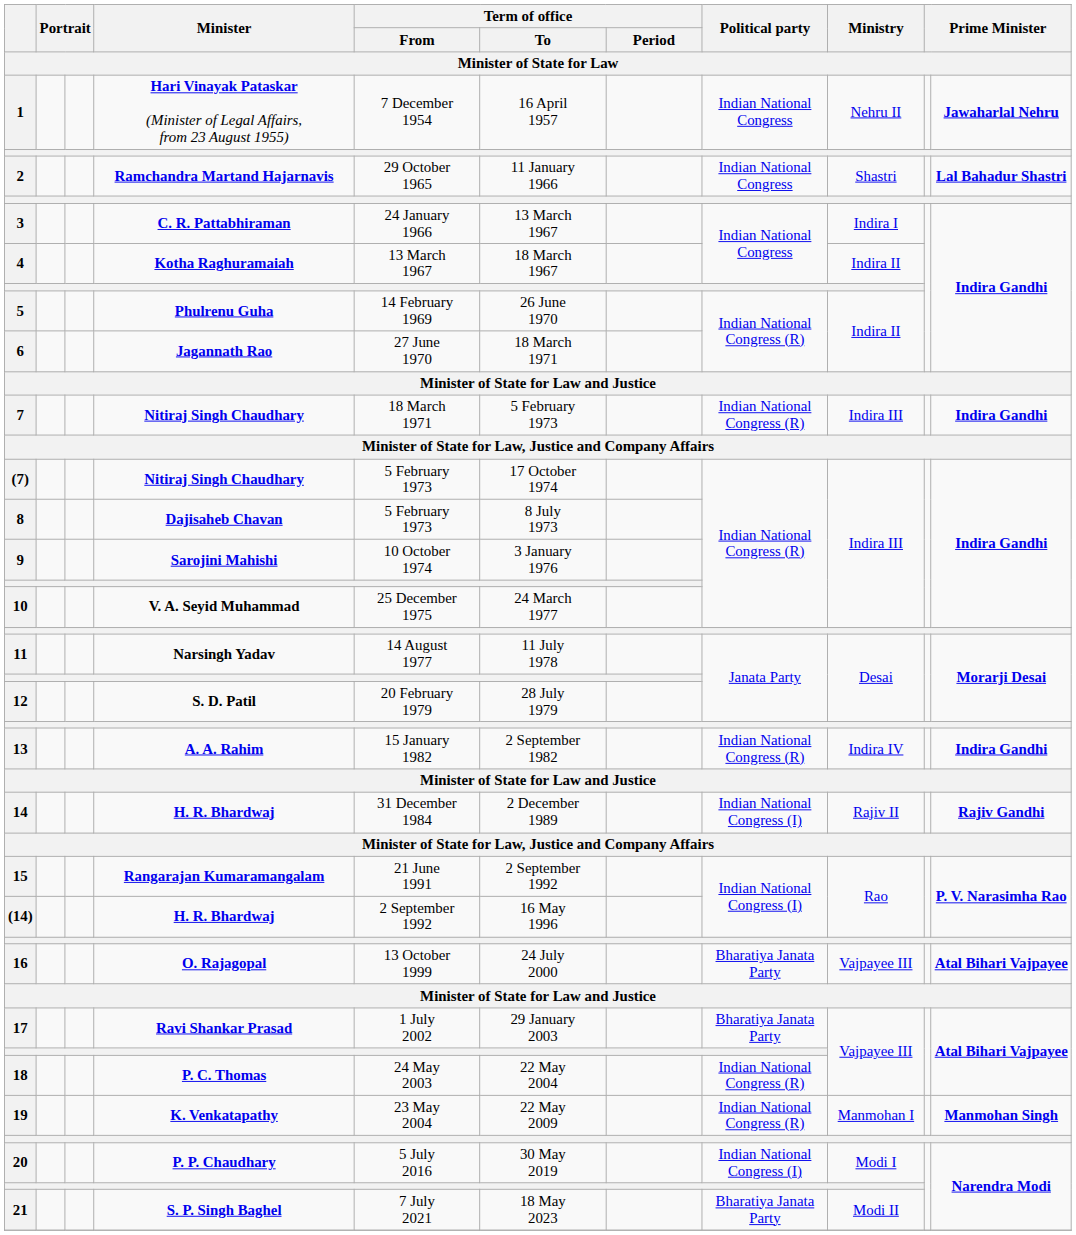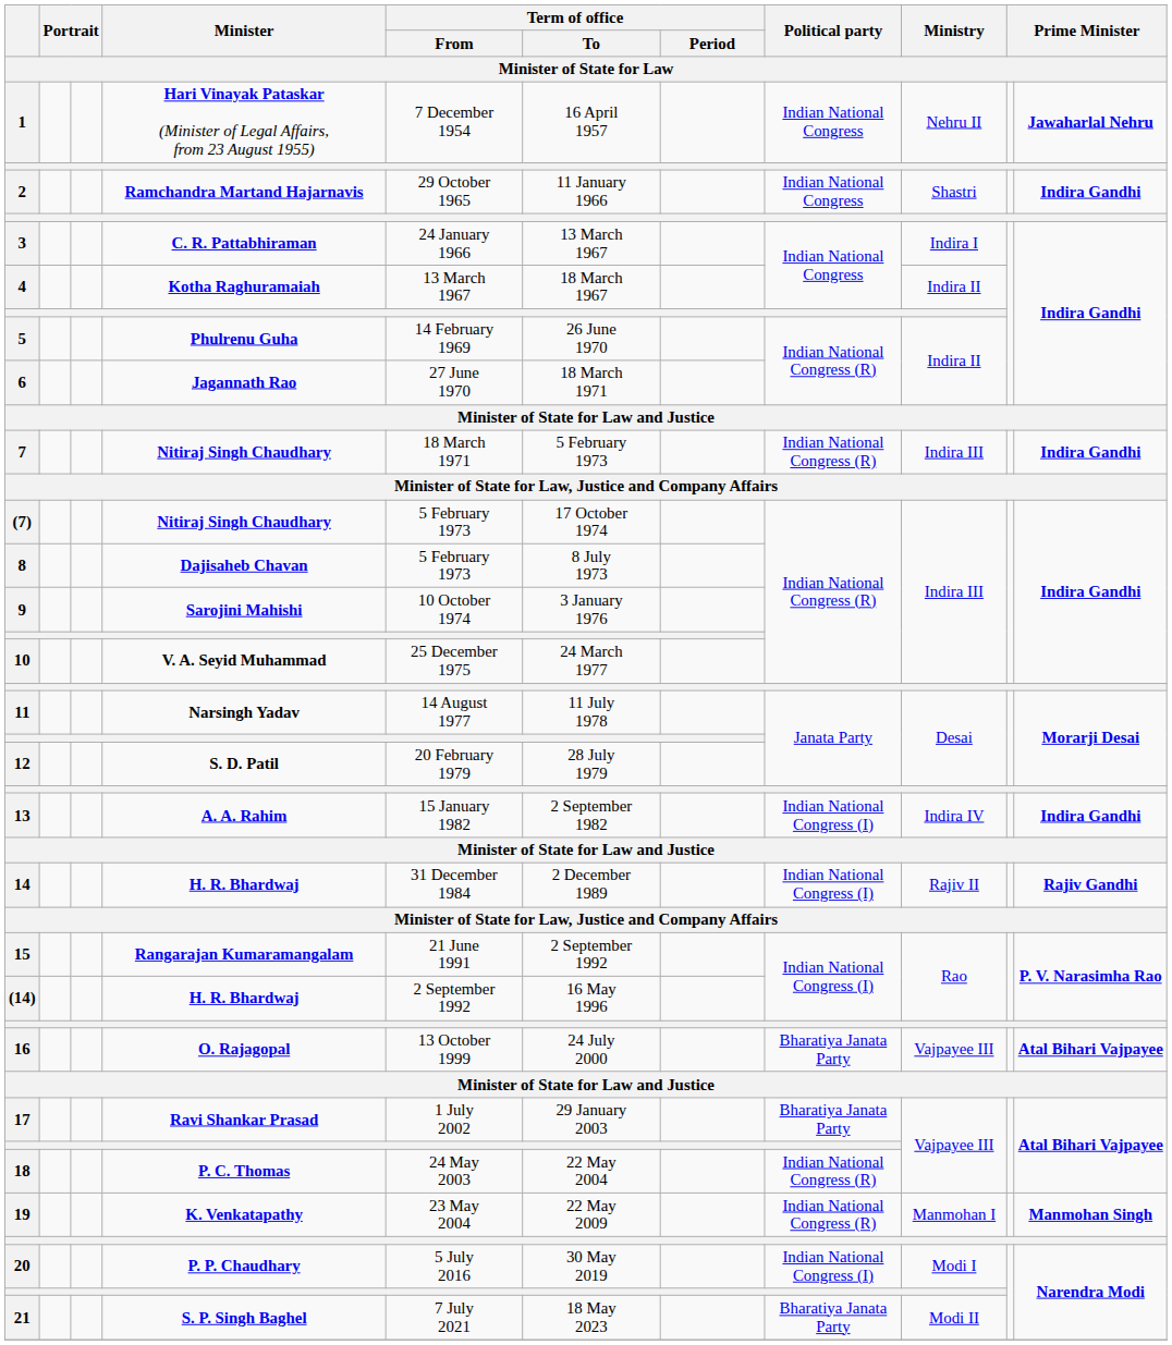2 | column 11: Lal Bahadur Shastri -> Indira Gandhi
13 | Political party: Indian National Congress (R) -> Indian National Congress (I)
